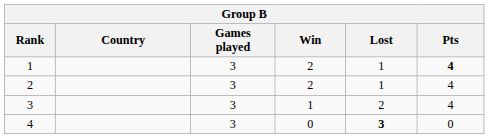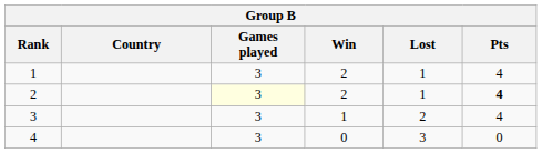row 3 | Pts: bold -> normal
row 4 | Games played: no background -> lightyellow background
row 4 | Pts: normal -> bold
row 6 | Lost: bold -> normal
